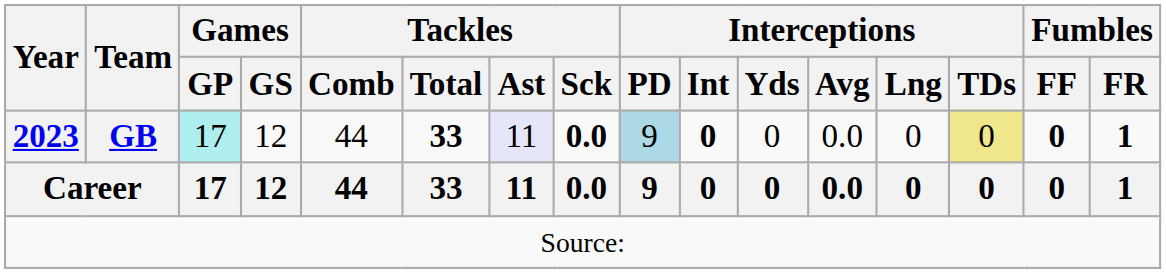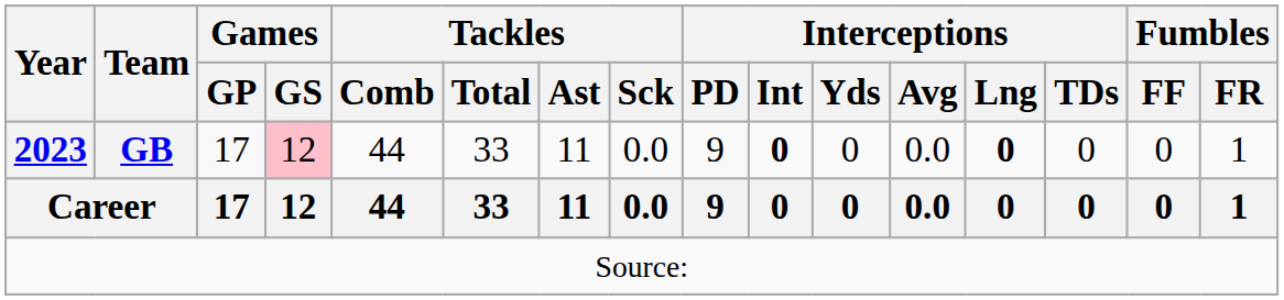2023 | Games / GP: paleturquoise background -> no background
2023 | Games / GS: no background -> pink background
2023 | Tackles / Total: bold -> normal
2023 | Tackles / Ast: lavender background -> no background
2023 | Tackles / Sck: bold -> normal
2023 | Interceptions / PD: lightblue background -> no background
2023 | Interceptions / Lng: normal -> bold
2023 | Interceptions / TDs: khaki background -> no background
2023 | Fumbles / FF: bold -> normal
2023 | Fumbles / FR: bold -> normal
